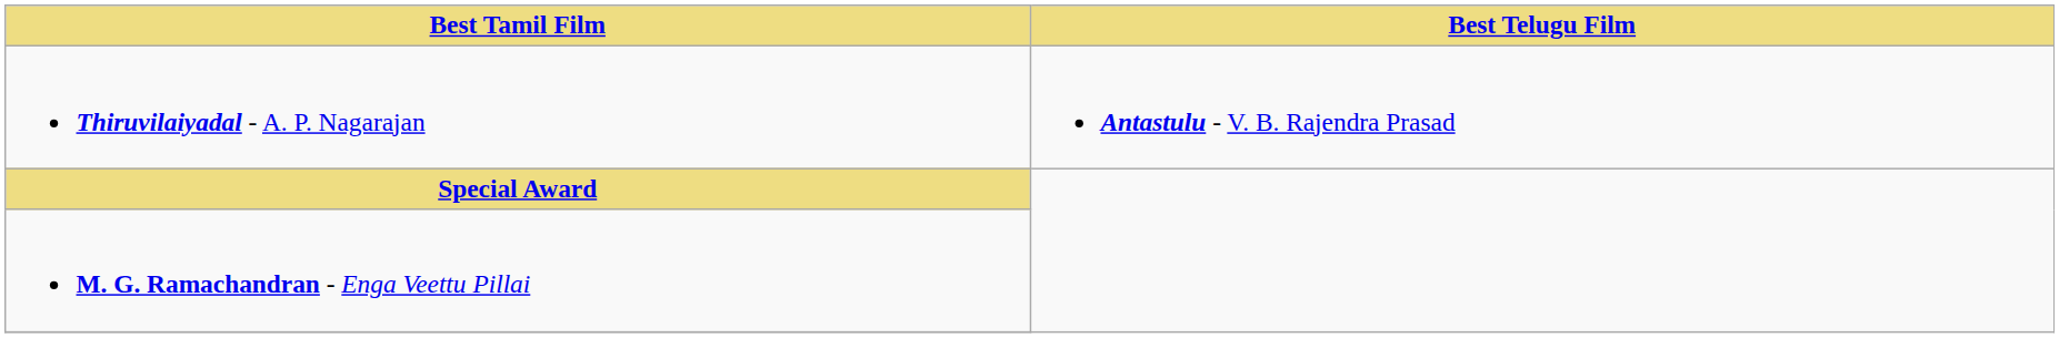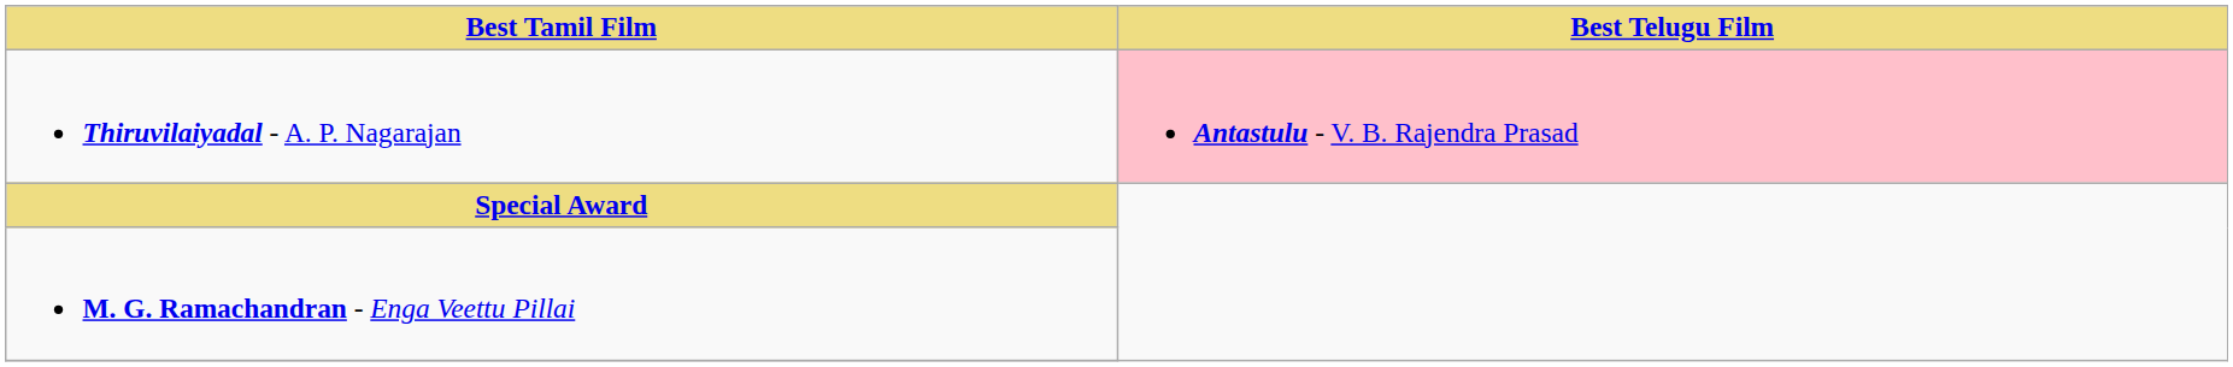Thiruvilaiyadal - A. P. Nagarajan | Best Telugu Film: no background -> pink background
